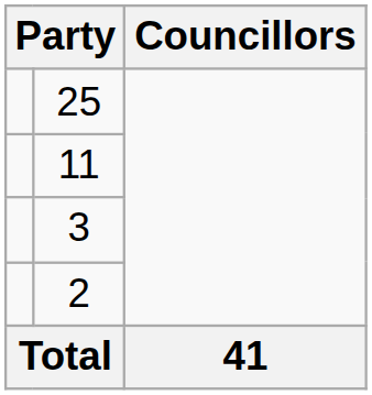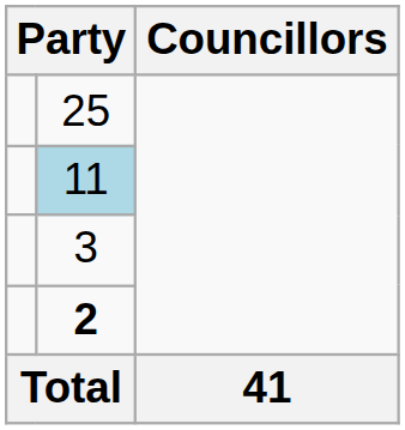11 | column 2: no background -> lightblue background
2 | column 2: normal -> bold
